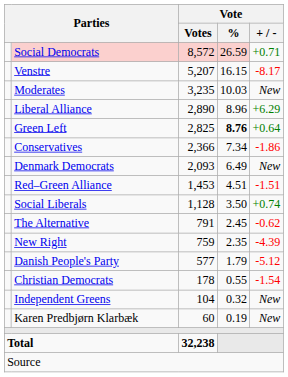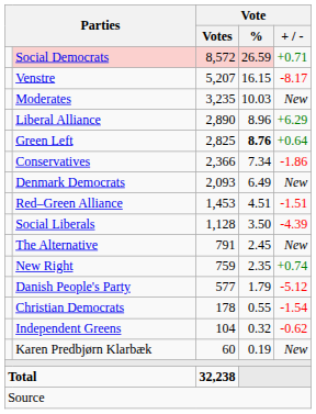Social Liberals | Vote / + / -: +0.74 -> -4.39
The Alternative | Vote / + / -: -0.62 -> New
New Right | Vote / + / -: -4.39 -> +0.74
Independent Greens | Vote / + / -: New -> -0.62
